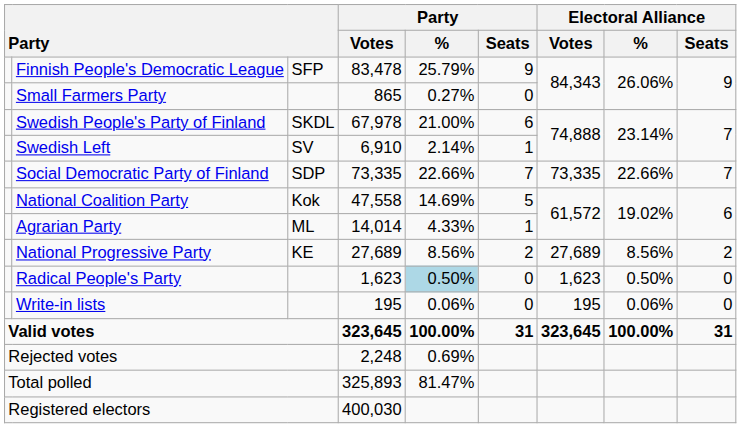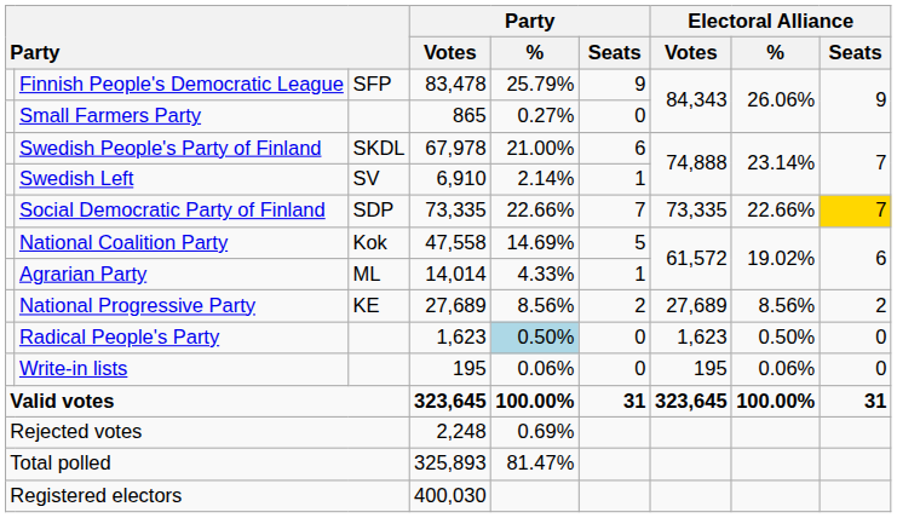Social Democratic Party of Finland | Electoral Alliance / Seats: no background -> gold background
